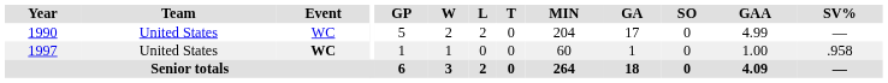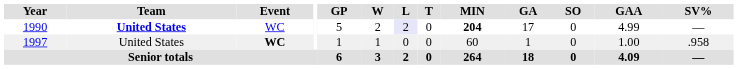1990 | Team: normal -> bold
1990 | L: no background -> lavender background
1990 | MIN: normal -> bold
